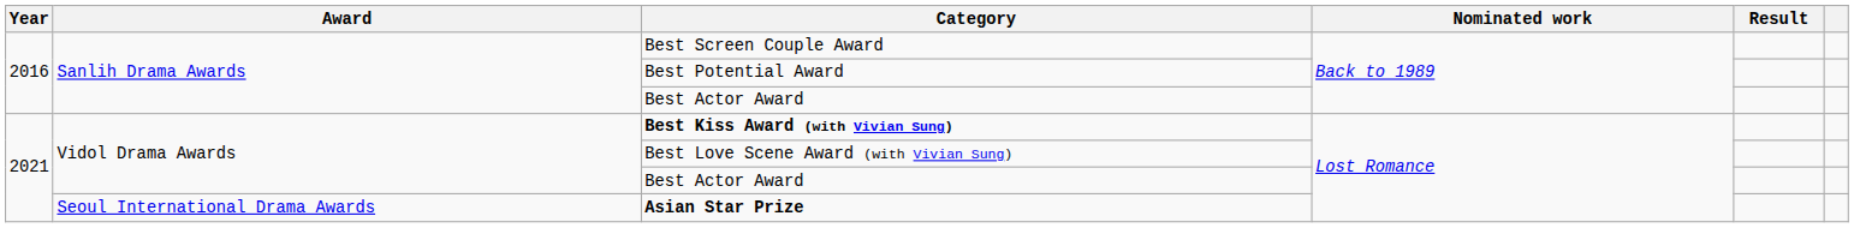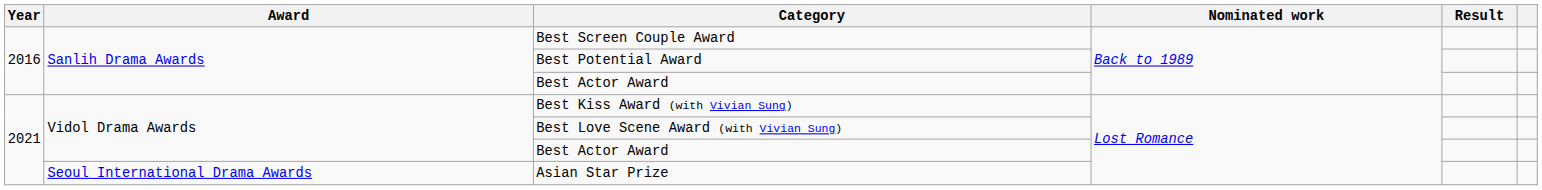Best Kiss Award (with Vivian Sung) | Category: bold -> normal
Asian Star Prize | Category: bold -> normal
